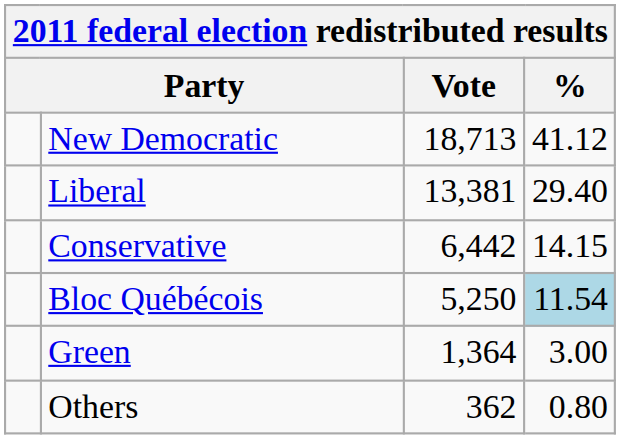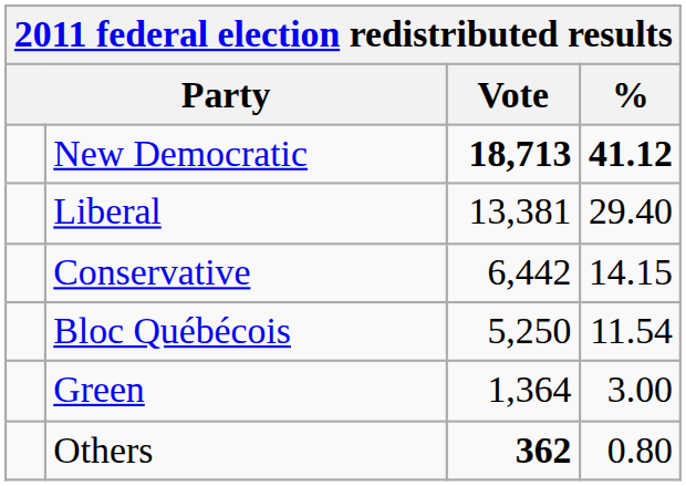New Democratic | Vote: normal -> bold
New Democratic | %: normal -> bold
Bloc Québécois | %: lightblue background -> no background
Others | Vote: normal -> bold
